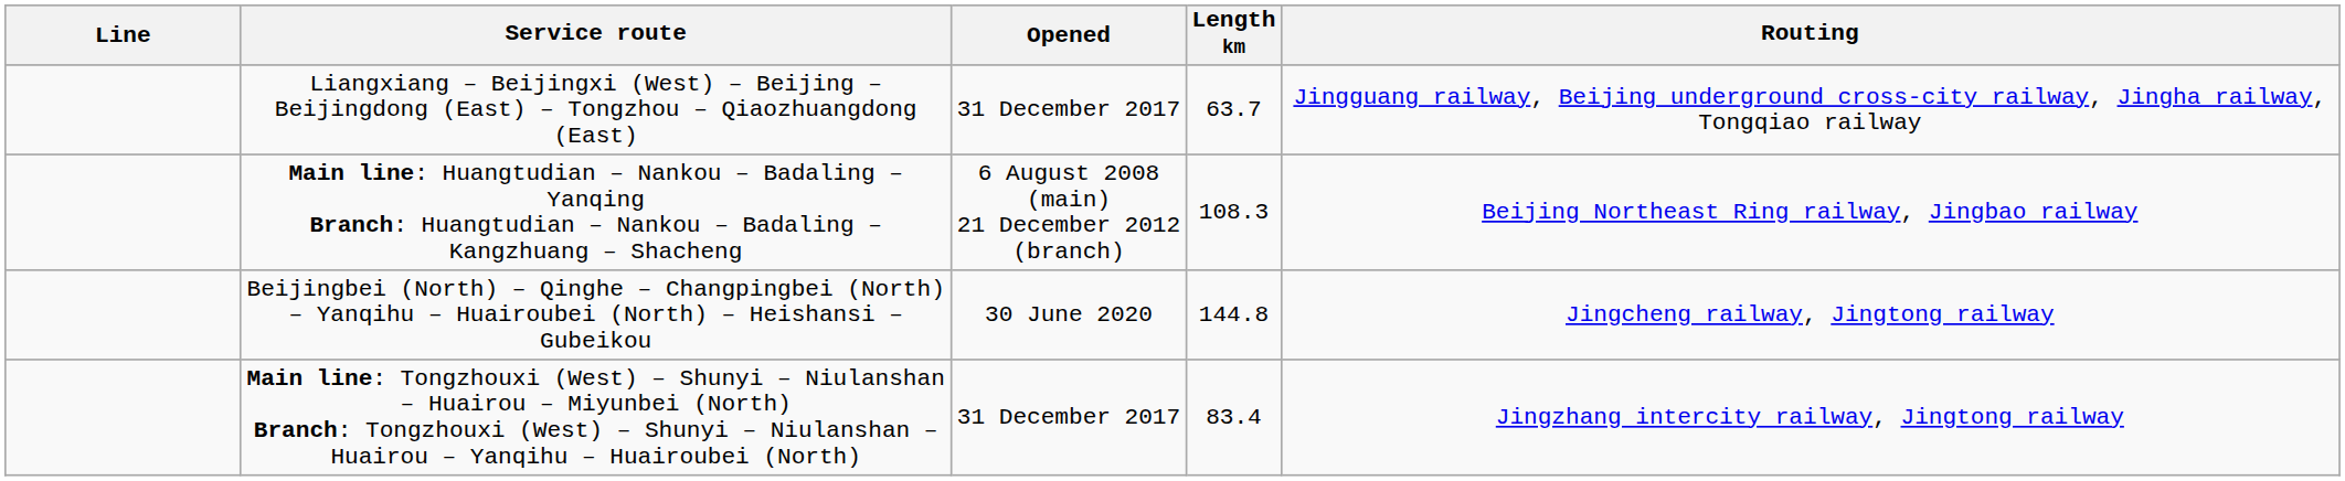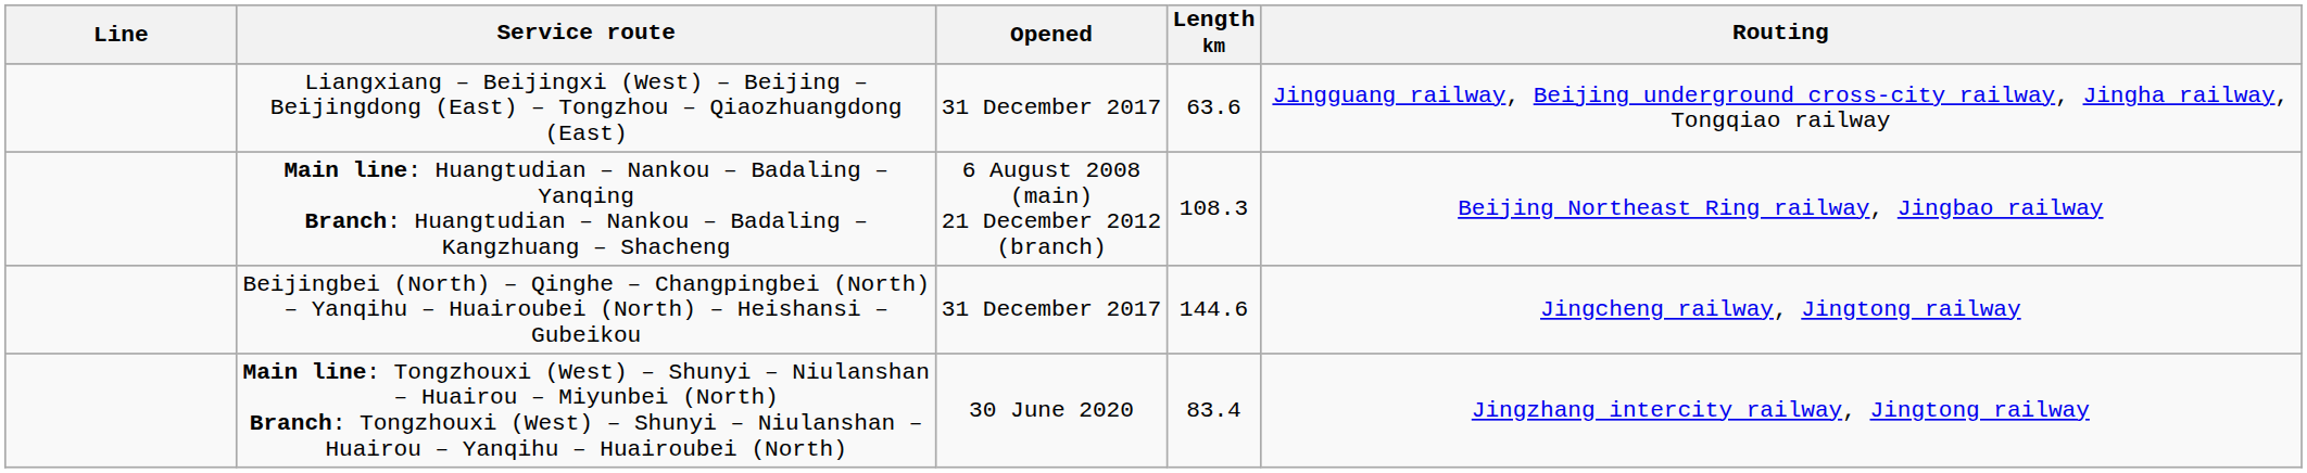row 2 | Length km: 63.7 -> 63.6
row 4 | Opened: 30 June 2020 -> 31 December 2017
row 4 | Length km: 144.8 -> 144.6
row 5 | Opened: 31 December 2017 -> 30 June 2020
